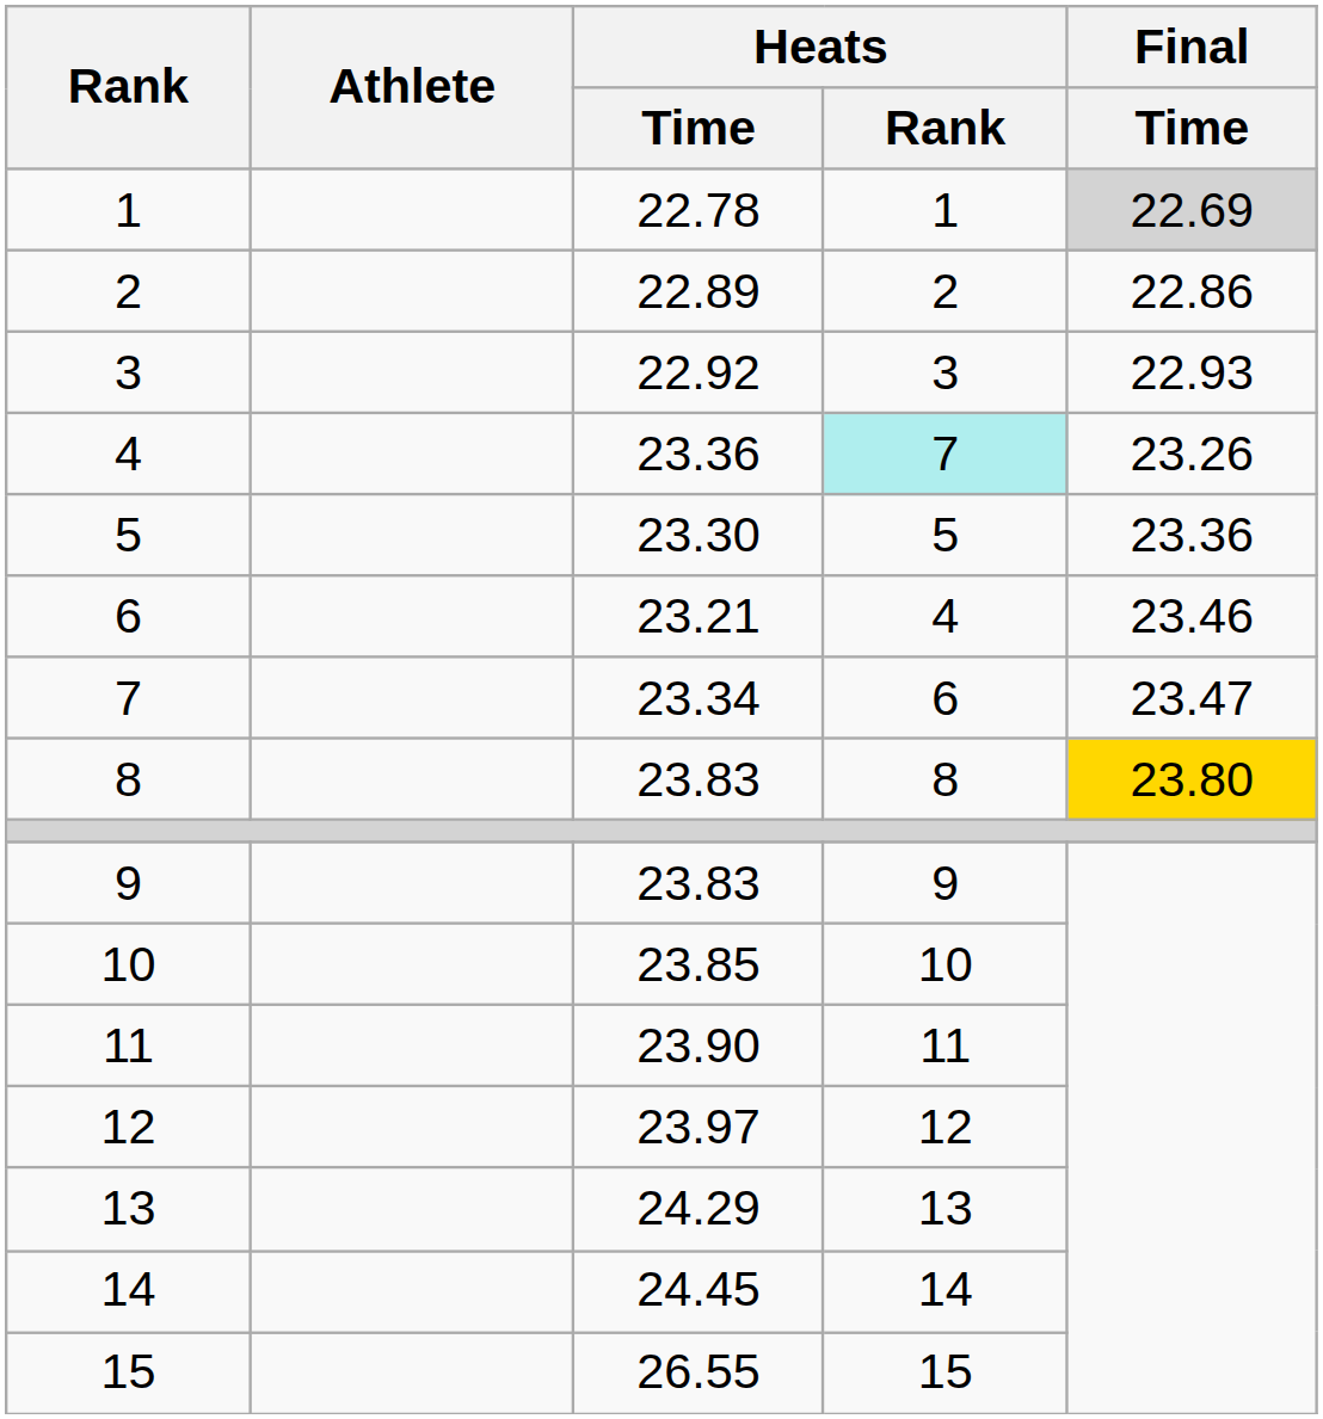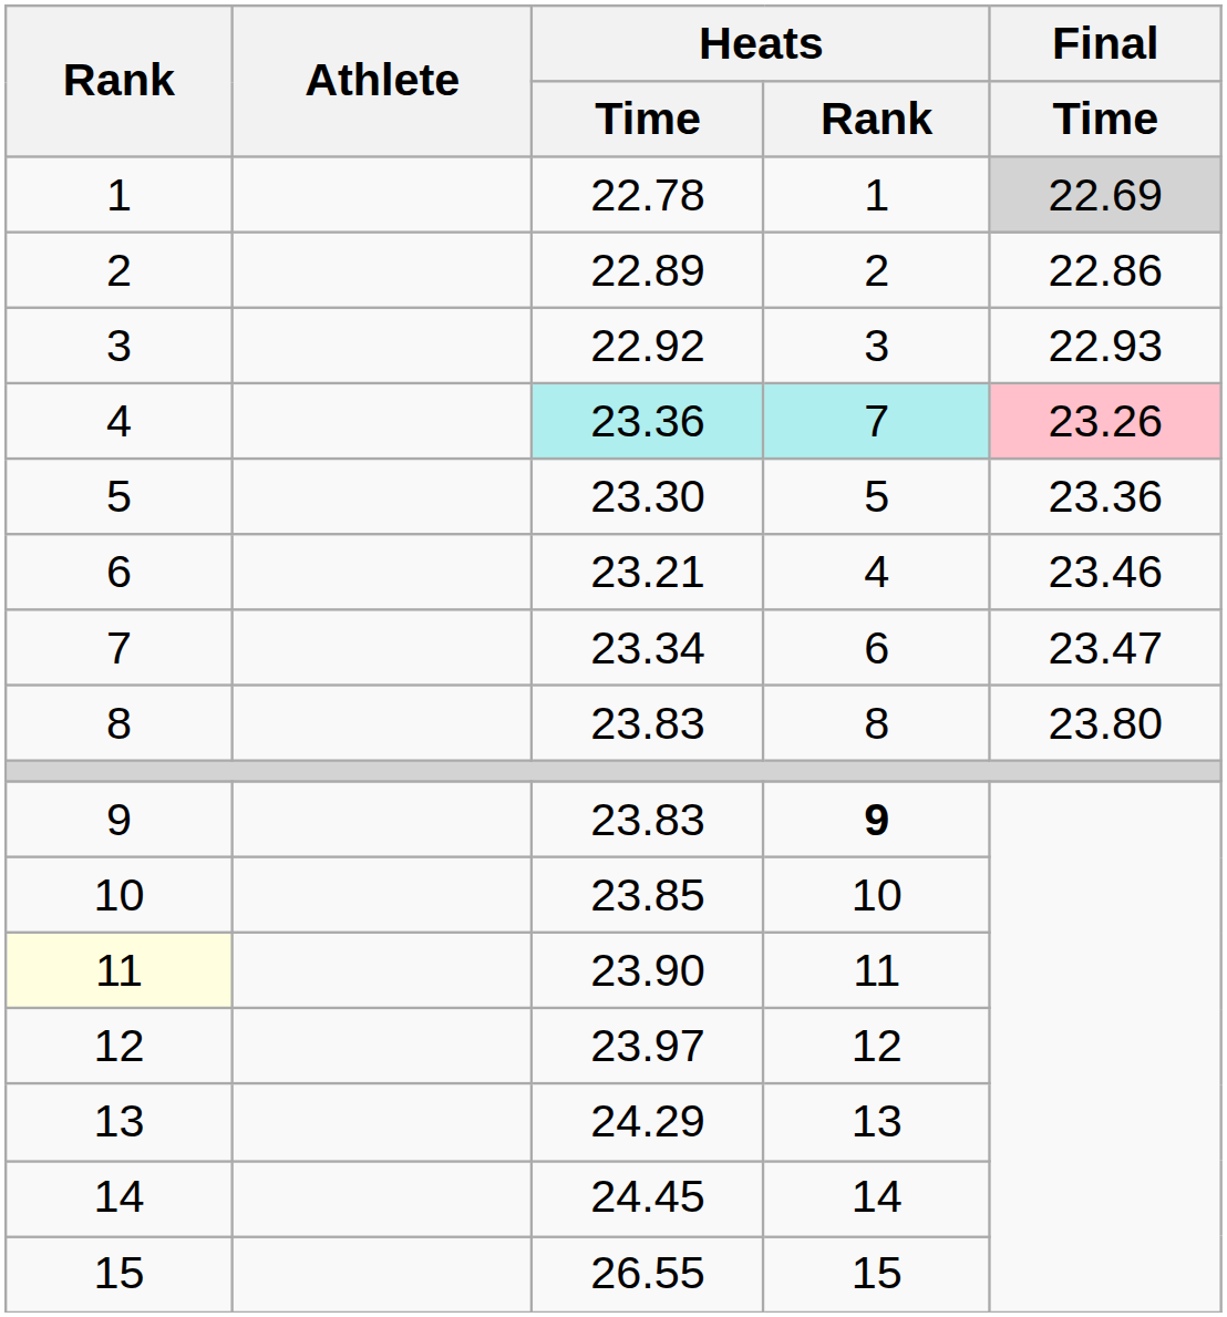row 6 | Heats / Time: no background -> paleturquoise background
row 6 | Final / Time: no background -> pink background
row 10 | Final / Time: gold background -> no background
row 12 | Heats / Rank: normal -> bold
row 14 | Rank: no background -> lightyellow background
